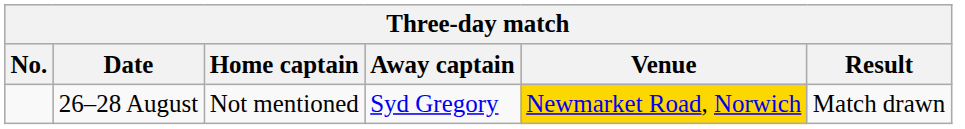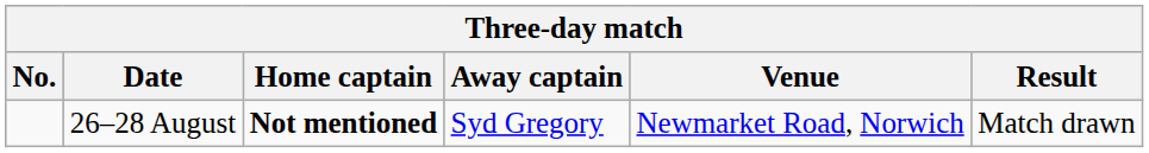26–28 August | Home captain: normal -> bold
26–28 August | Venue: gold background -> no background
